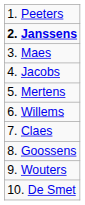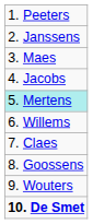row 2 | column 1: bold -> normal
row 5 | column 1: no background -> paleturquoise background
row 10 | column 1: normal -> bold
